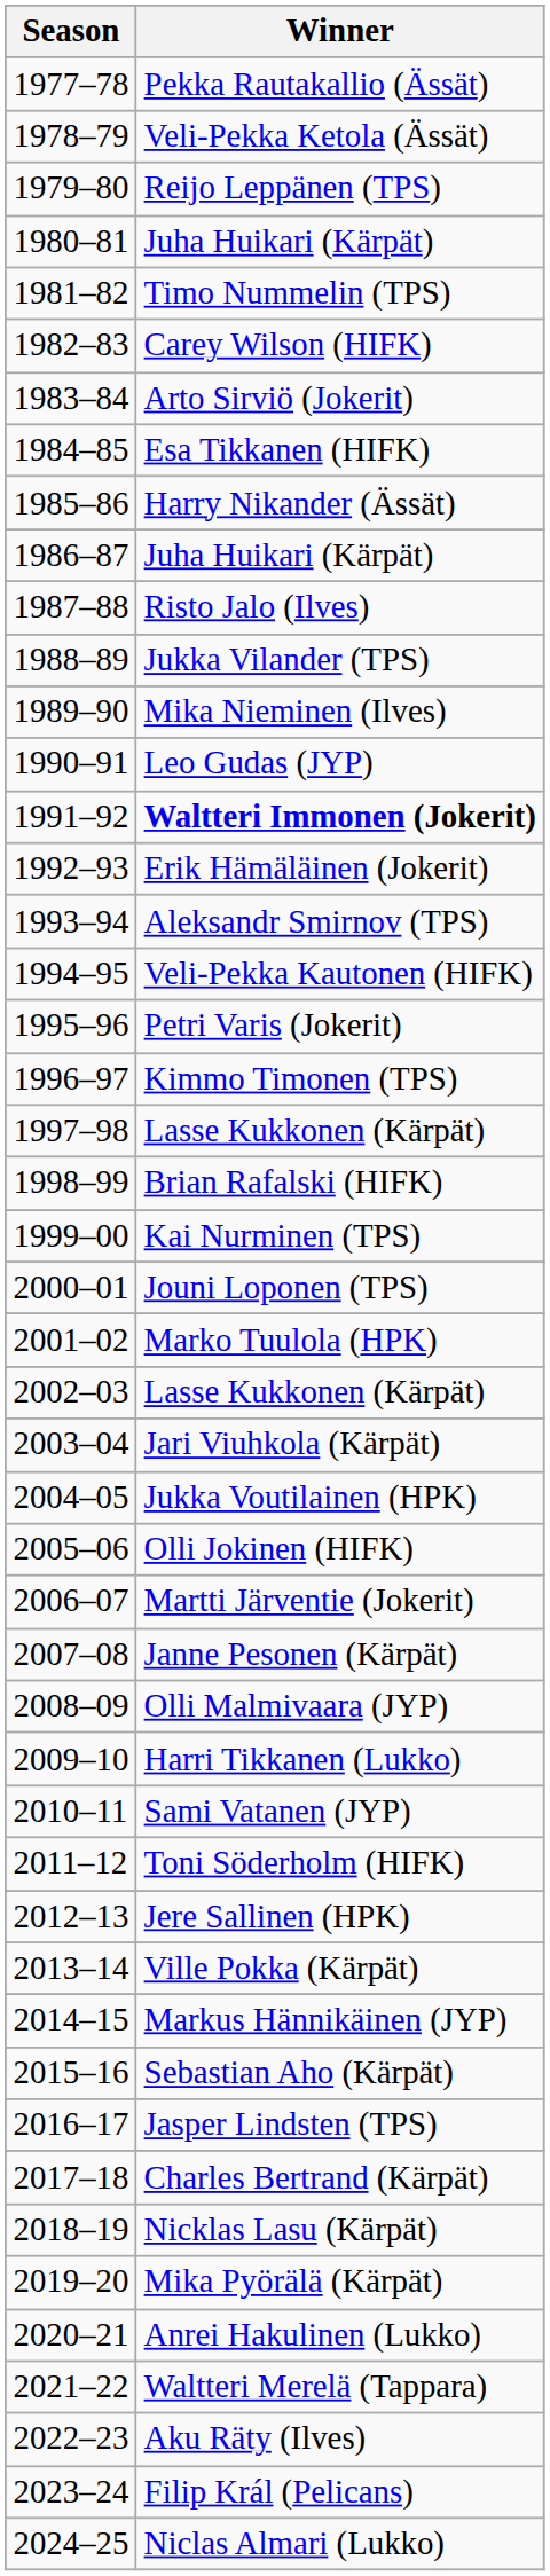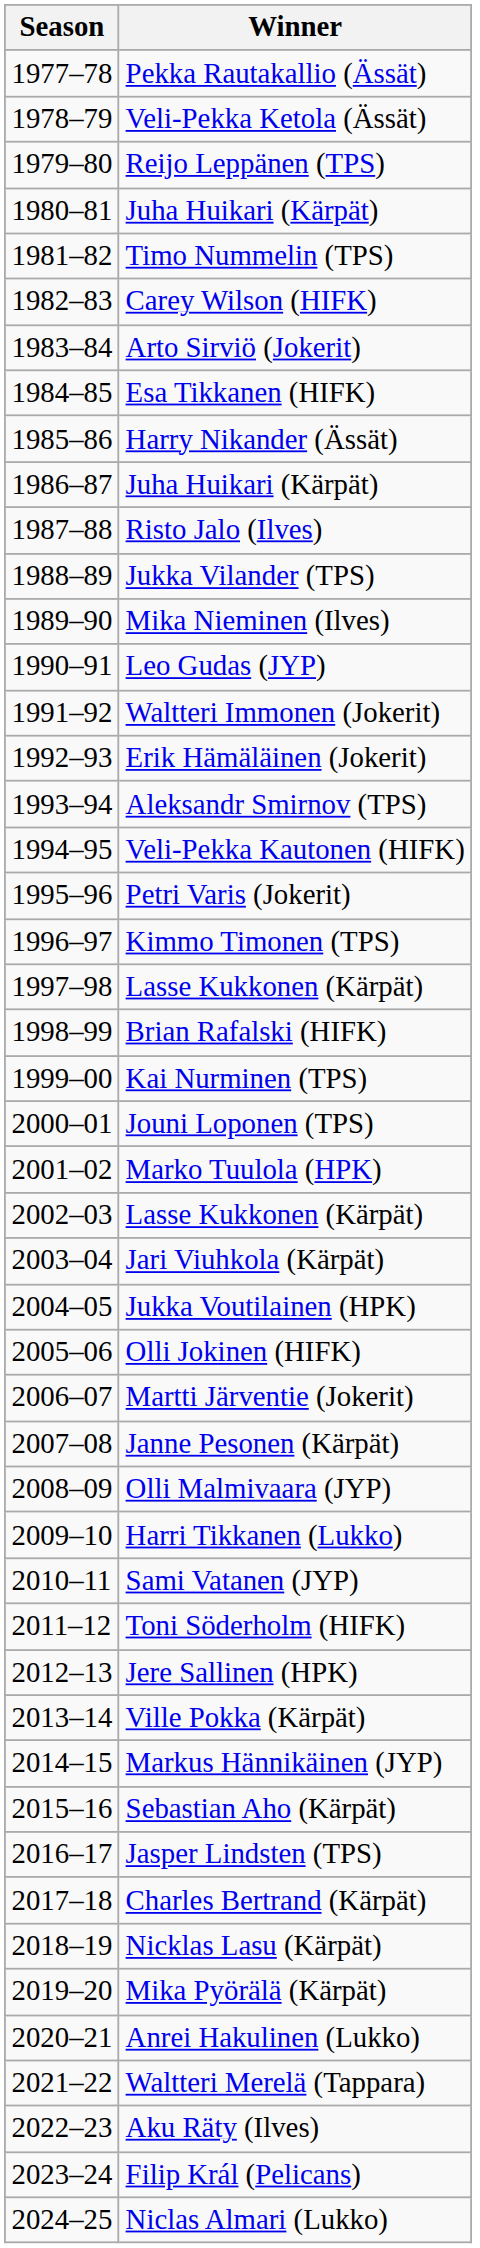row 16 | Winner: bold -> normal
